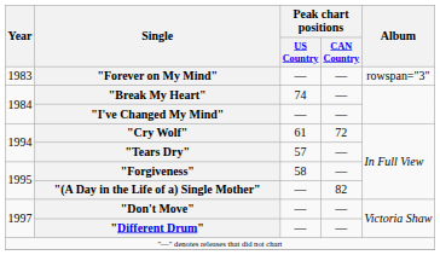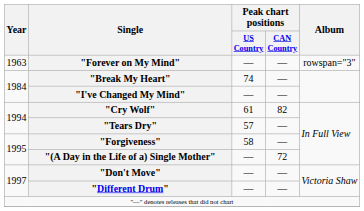"Forever on My Mind" | Year: 1983 -> 1963
"Cry Wolf" | Peak chart positions / CAN Country: 72 -> 82
"(A Day in the Life of a) Single Mother" | Peak chart positions / CAN Country: 82 -> 72
